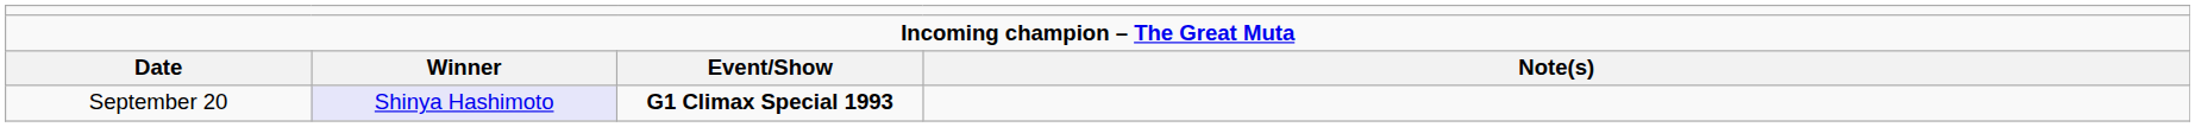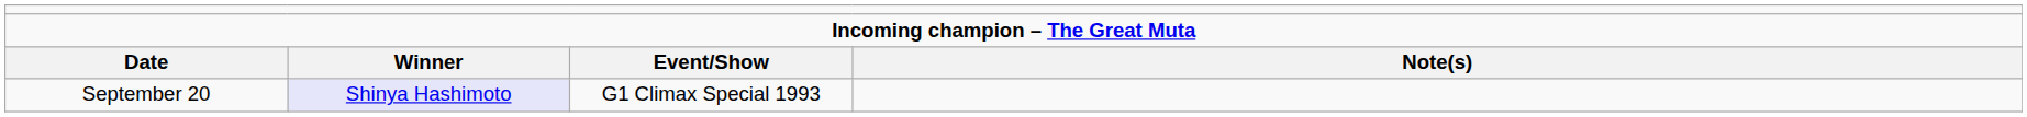September 20 | column 3: bold -> normal
